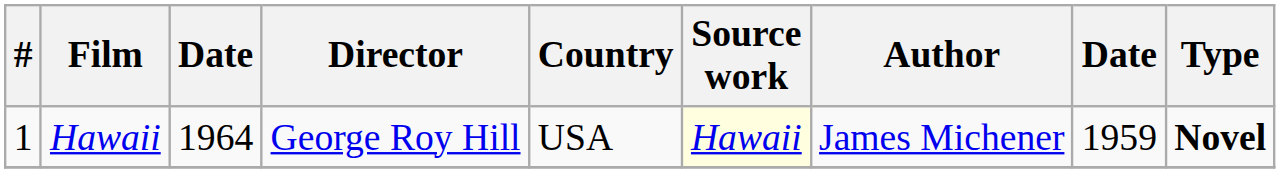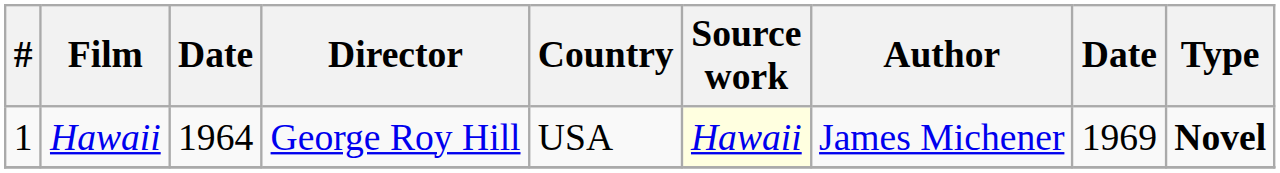row 2 | column 8: 1959 -> 1969
